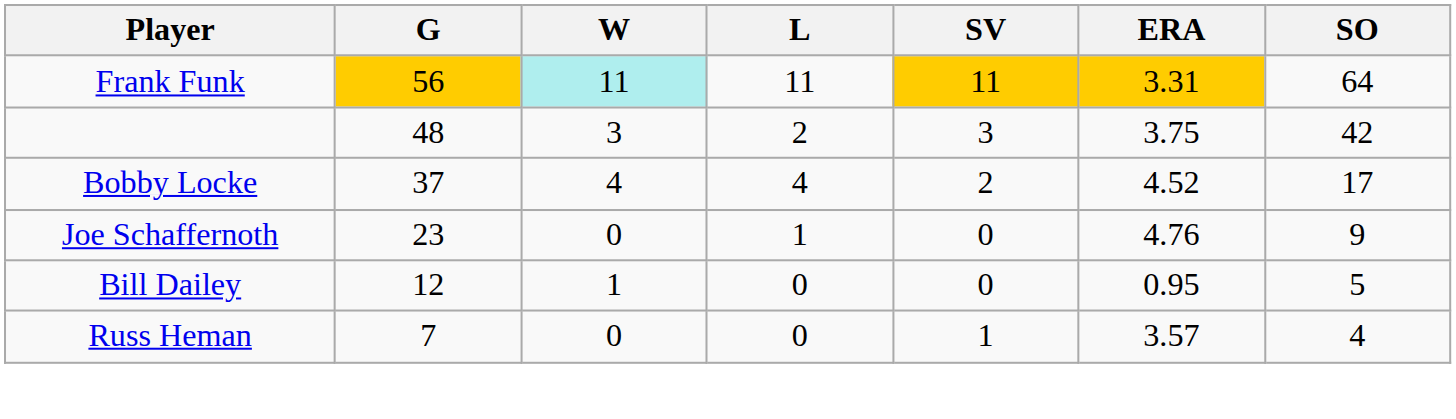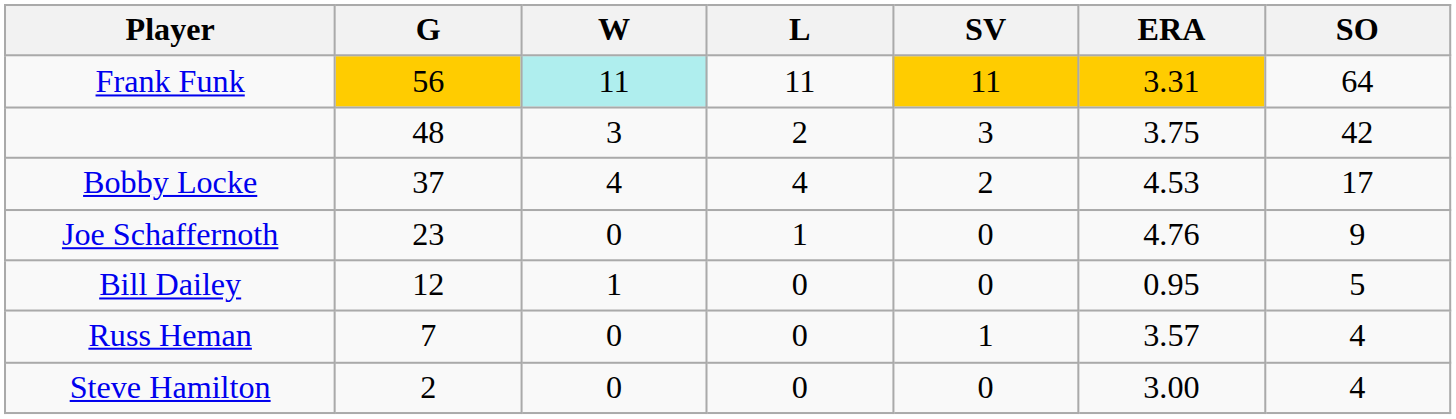Bobby Locke | ERA: 4.52 -> 4.53
+ row: Steve Hamilton | 2 | 0 | 0 | 0 | 3.00 | 4
